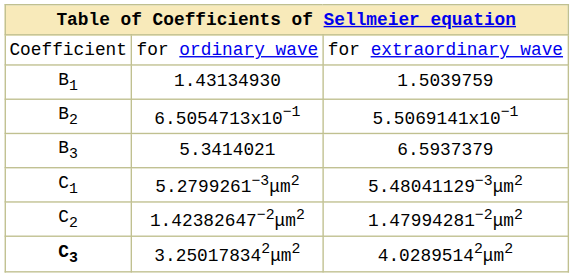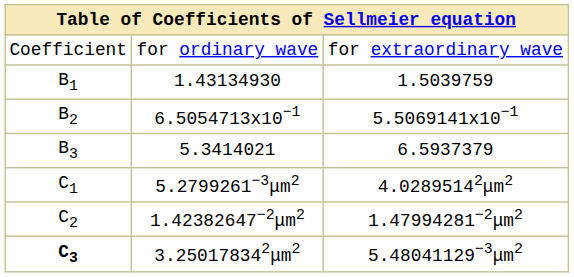5.2799261−3μm2 | column 3: 5.48041129−3μm2 -> 4.02895142μm2
3.250178342μm2 | column 3: 4.02895142μm2 -> 5.48041129−3μm2
